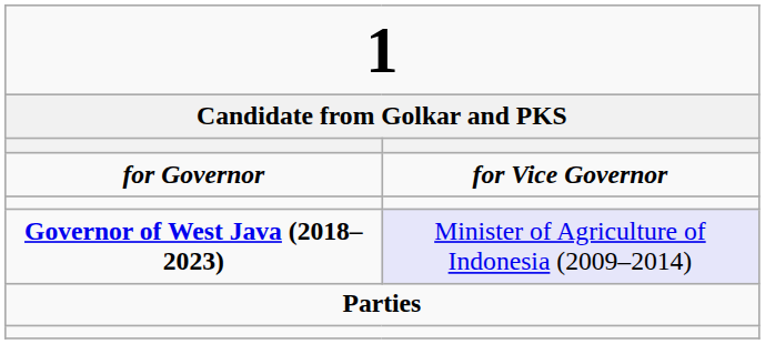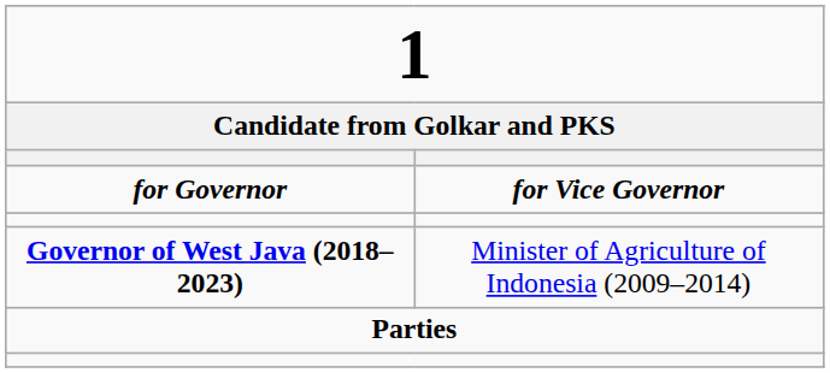row 6 | column 2: lavender background -> no background
